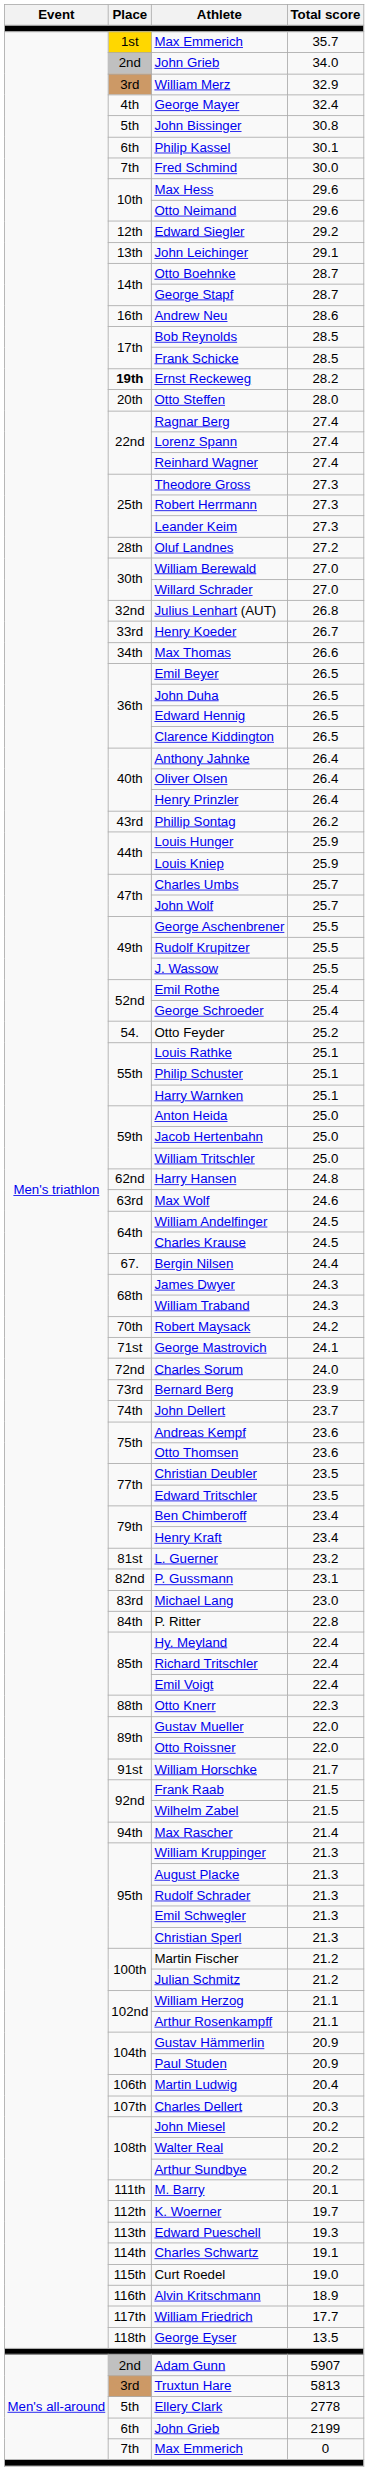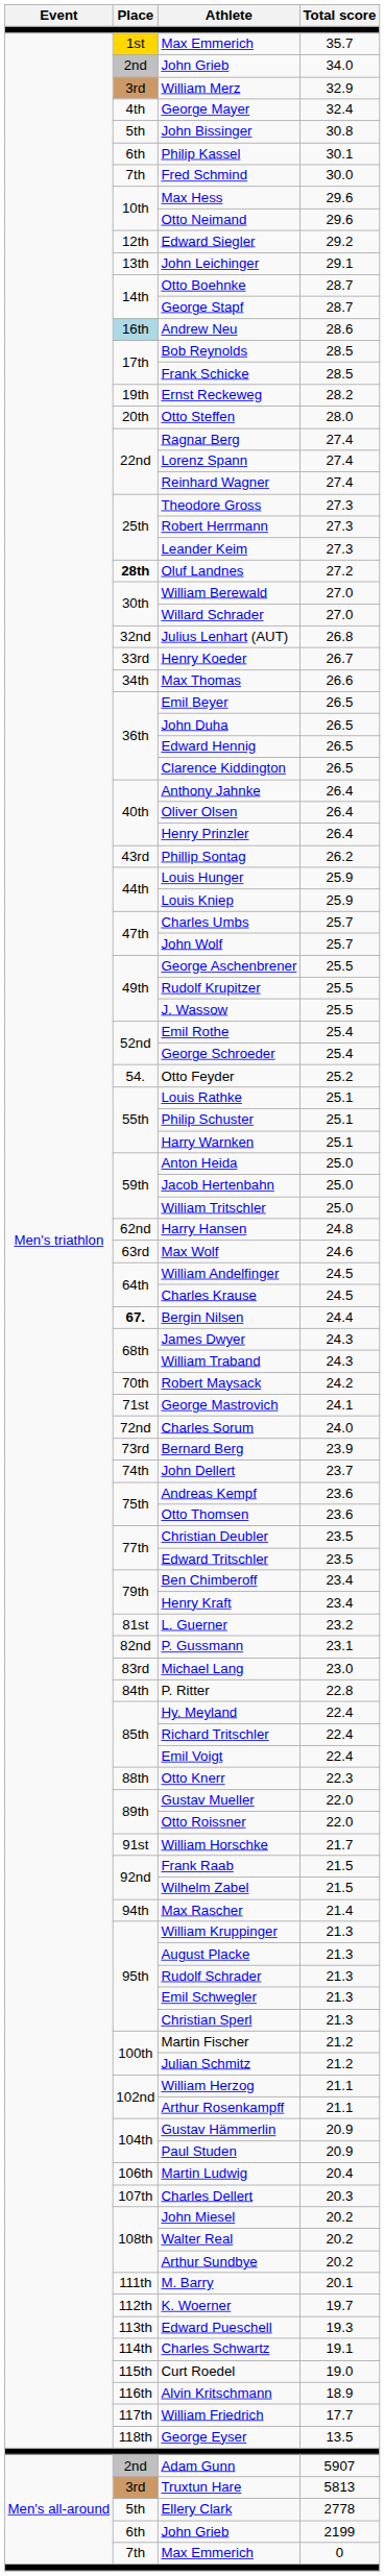Andrew Neu | Place: no background -> lightblue background
Ernst Reckeweg | Place: bold -> normal
Oluf Landnes | Place: normal -> bold
Bergin Nilsen | Place: normal -> bold
